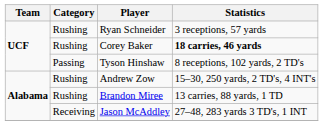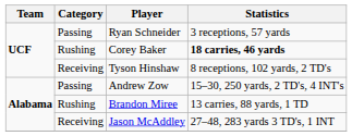Ryan Schneider | Category: Rushing -> Passing
Tyson Hinshaw | Category: Passing -> Receiving
Andrew Zow | Category: Rushing -> Passing
